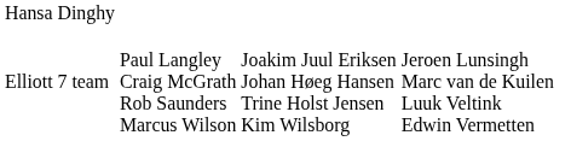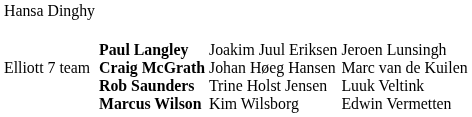Elliott 7 team | column 2: normal -> bold
